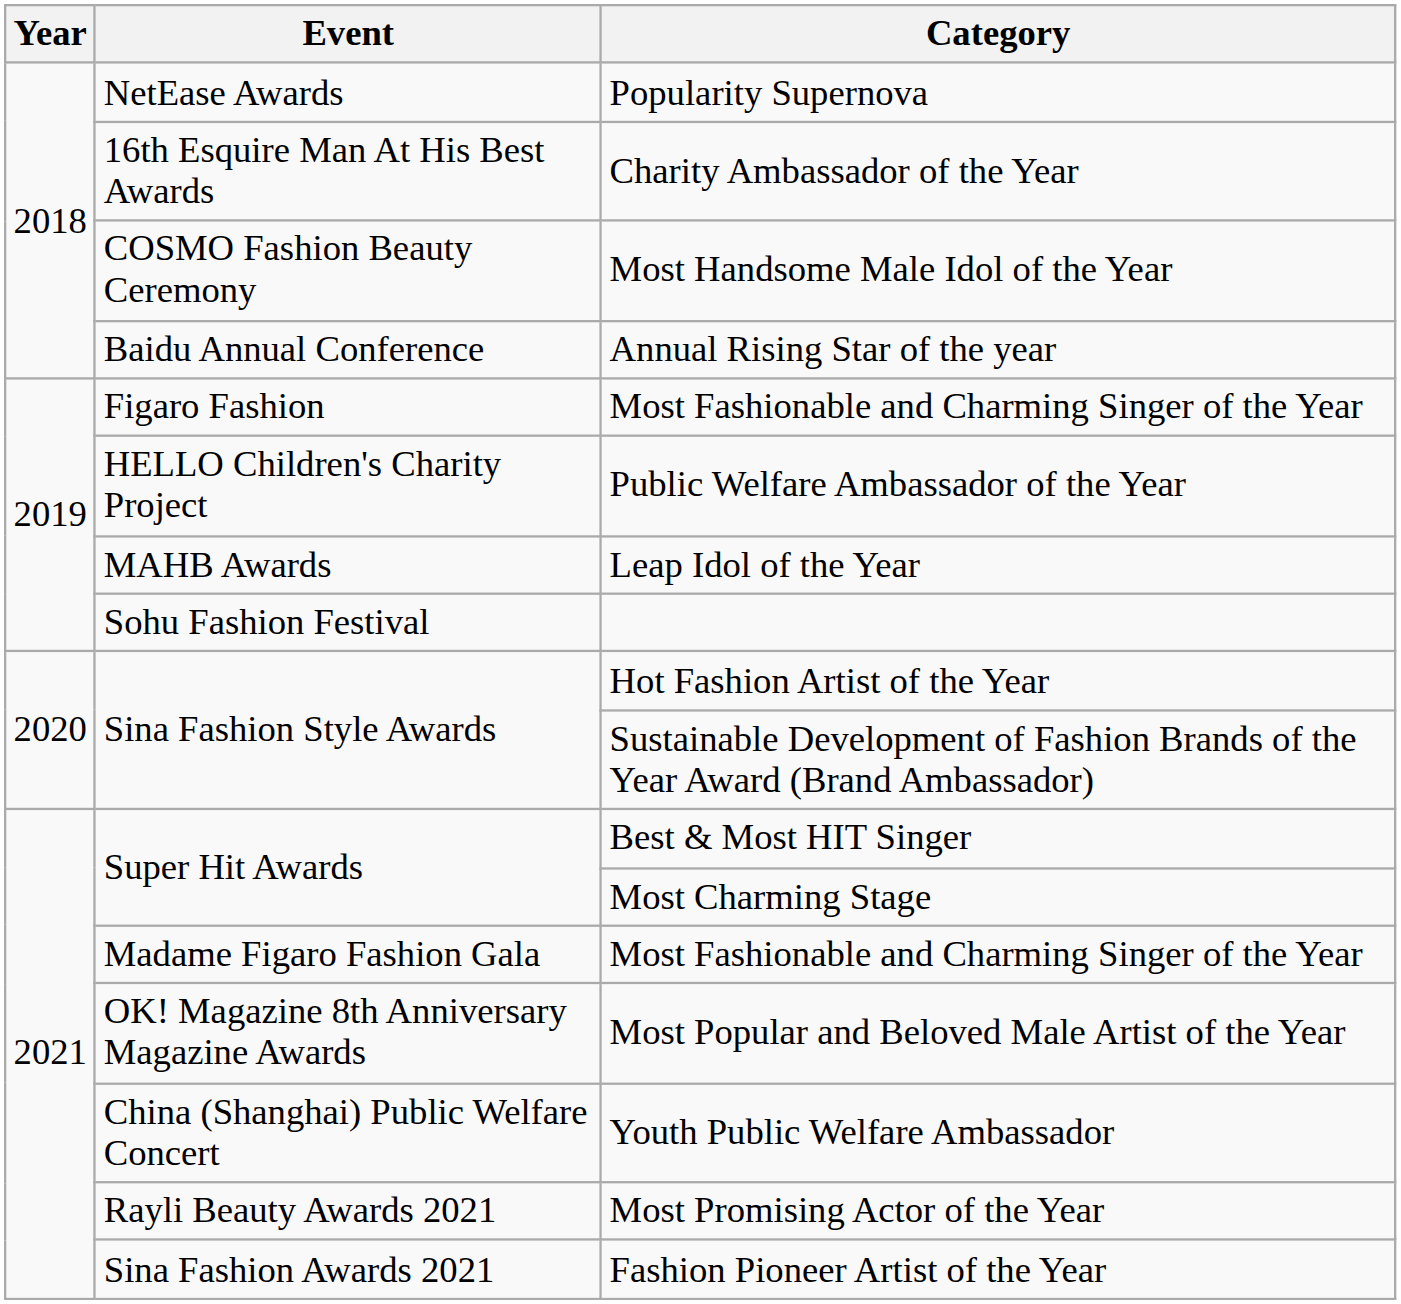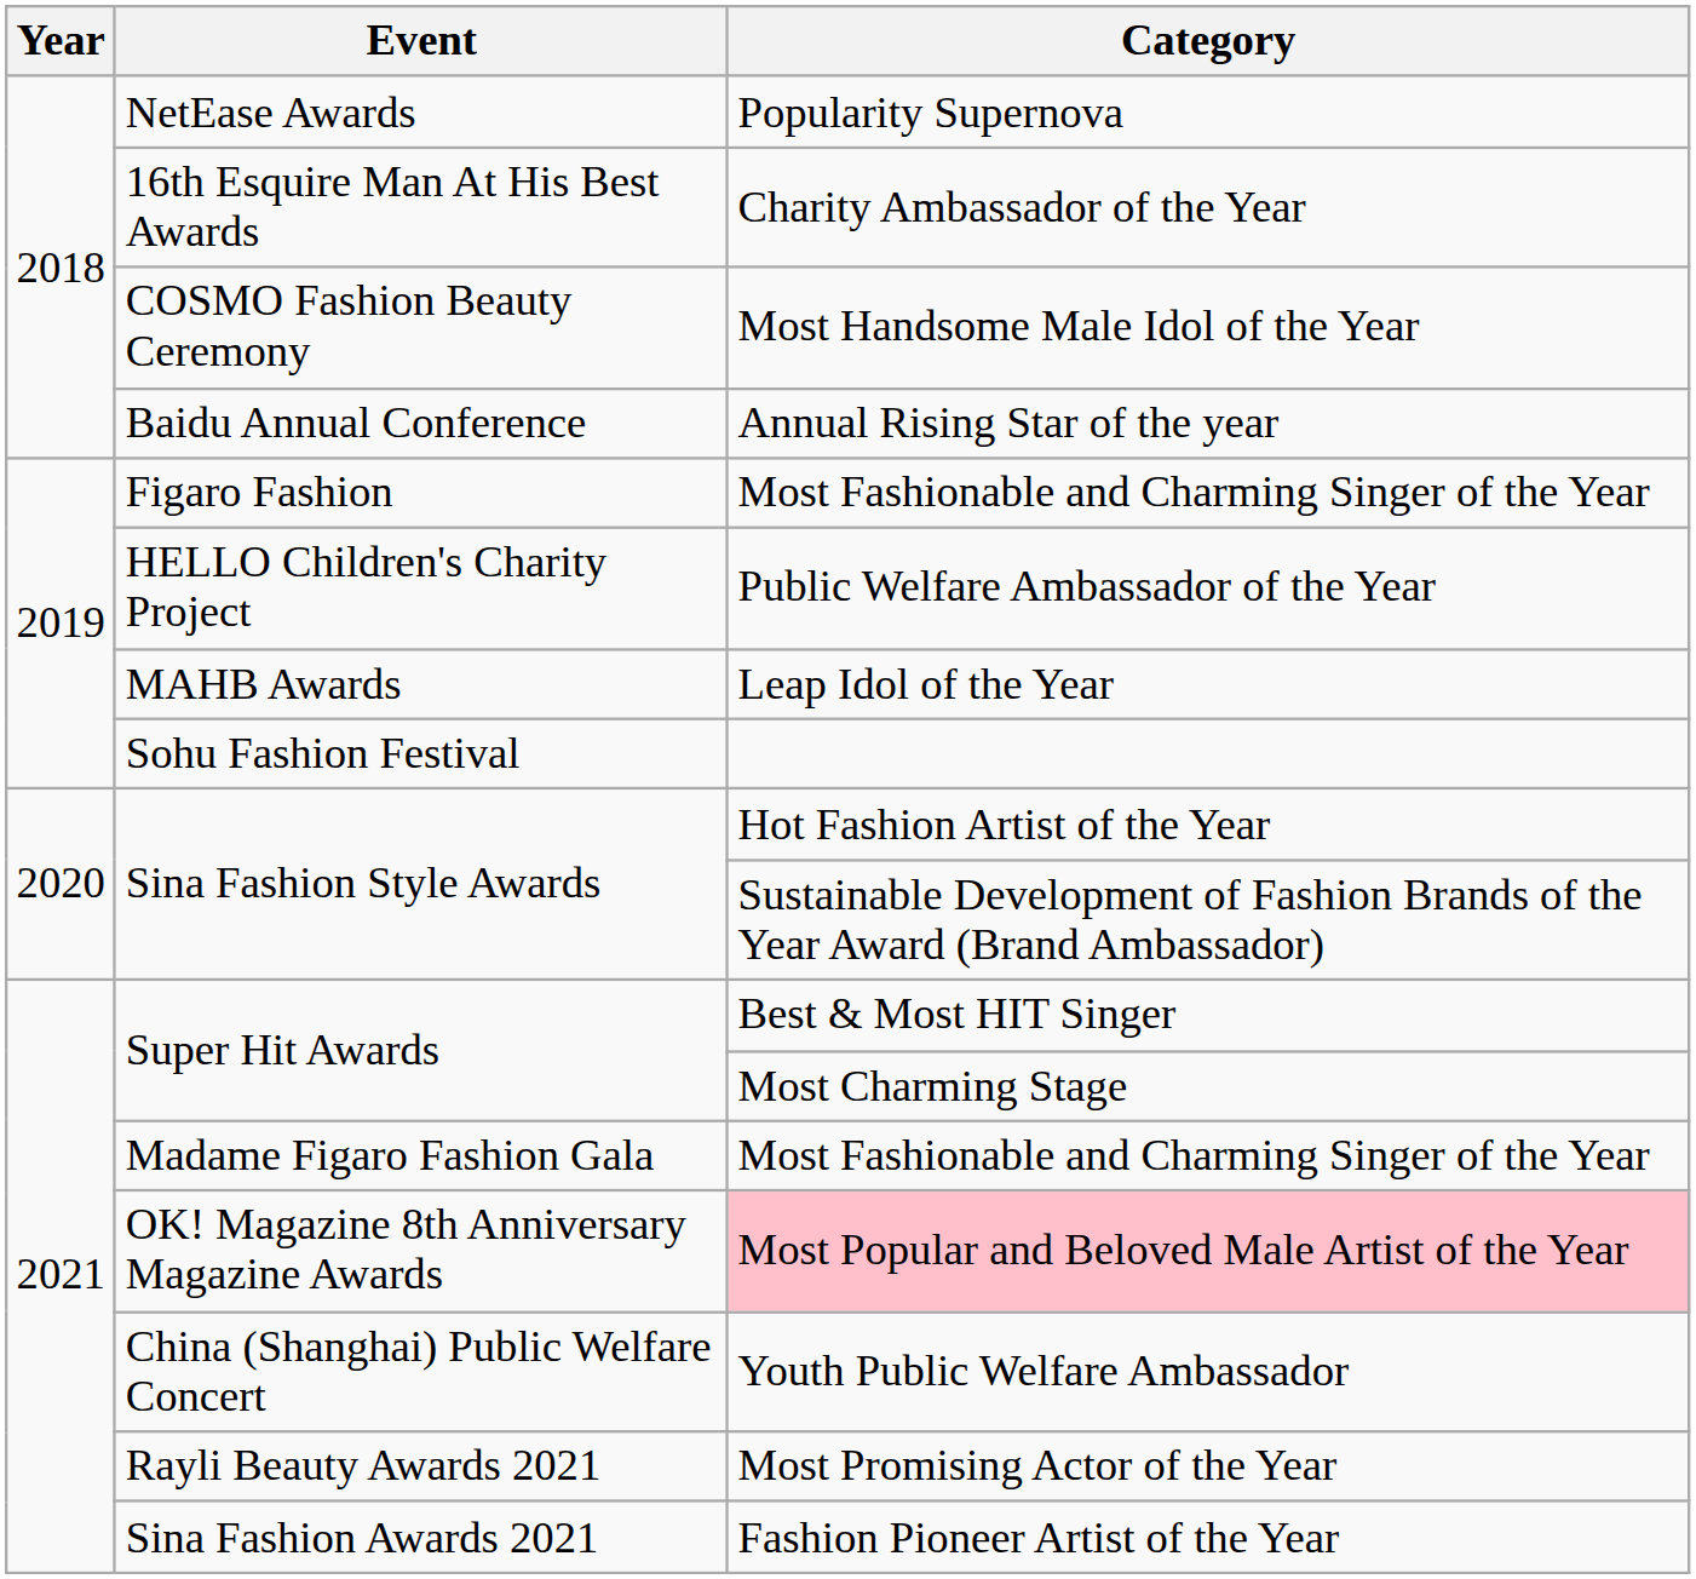Most Popular and Beloved Male Artist of the Year | Category: no background -> pink background
